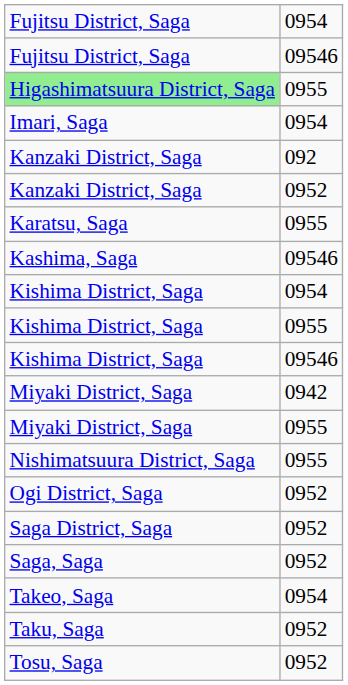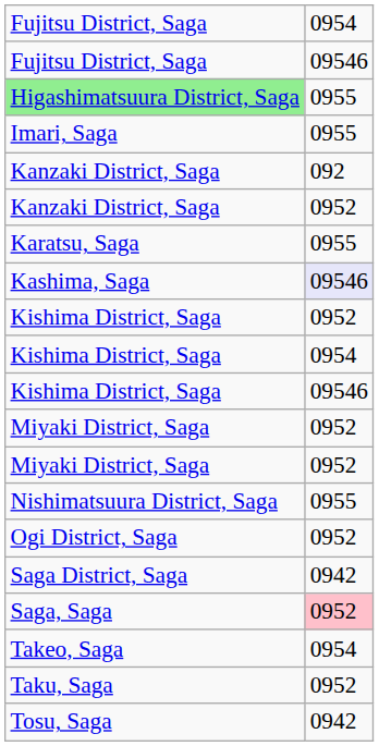row 4 | column 2: 0954 -> 0955
row 8 | column 2: no background -> lavender background
row 9 | column 2: 0954 -> 0952
row 10 | column 2: 0955 -> 0954
row 12 | column 2: 0942 -> 0952
row 13 | column 2: 0955 -> 0952
row 16 | column 2: 0952 -> 0942
row 17 | column 2: no background -> pink background
row 20 | column 2: 0952 -> 0942
